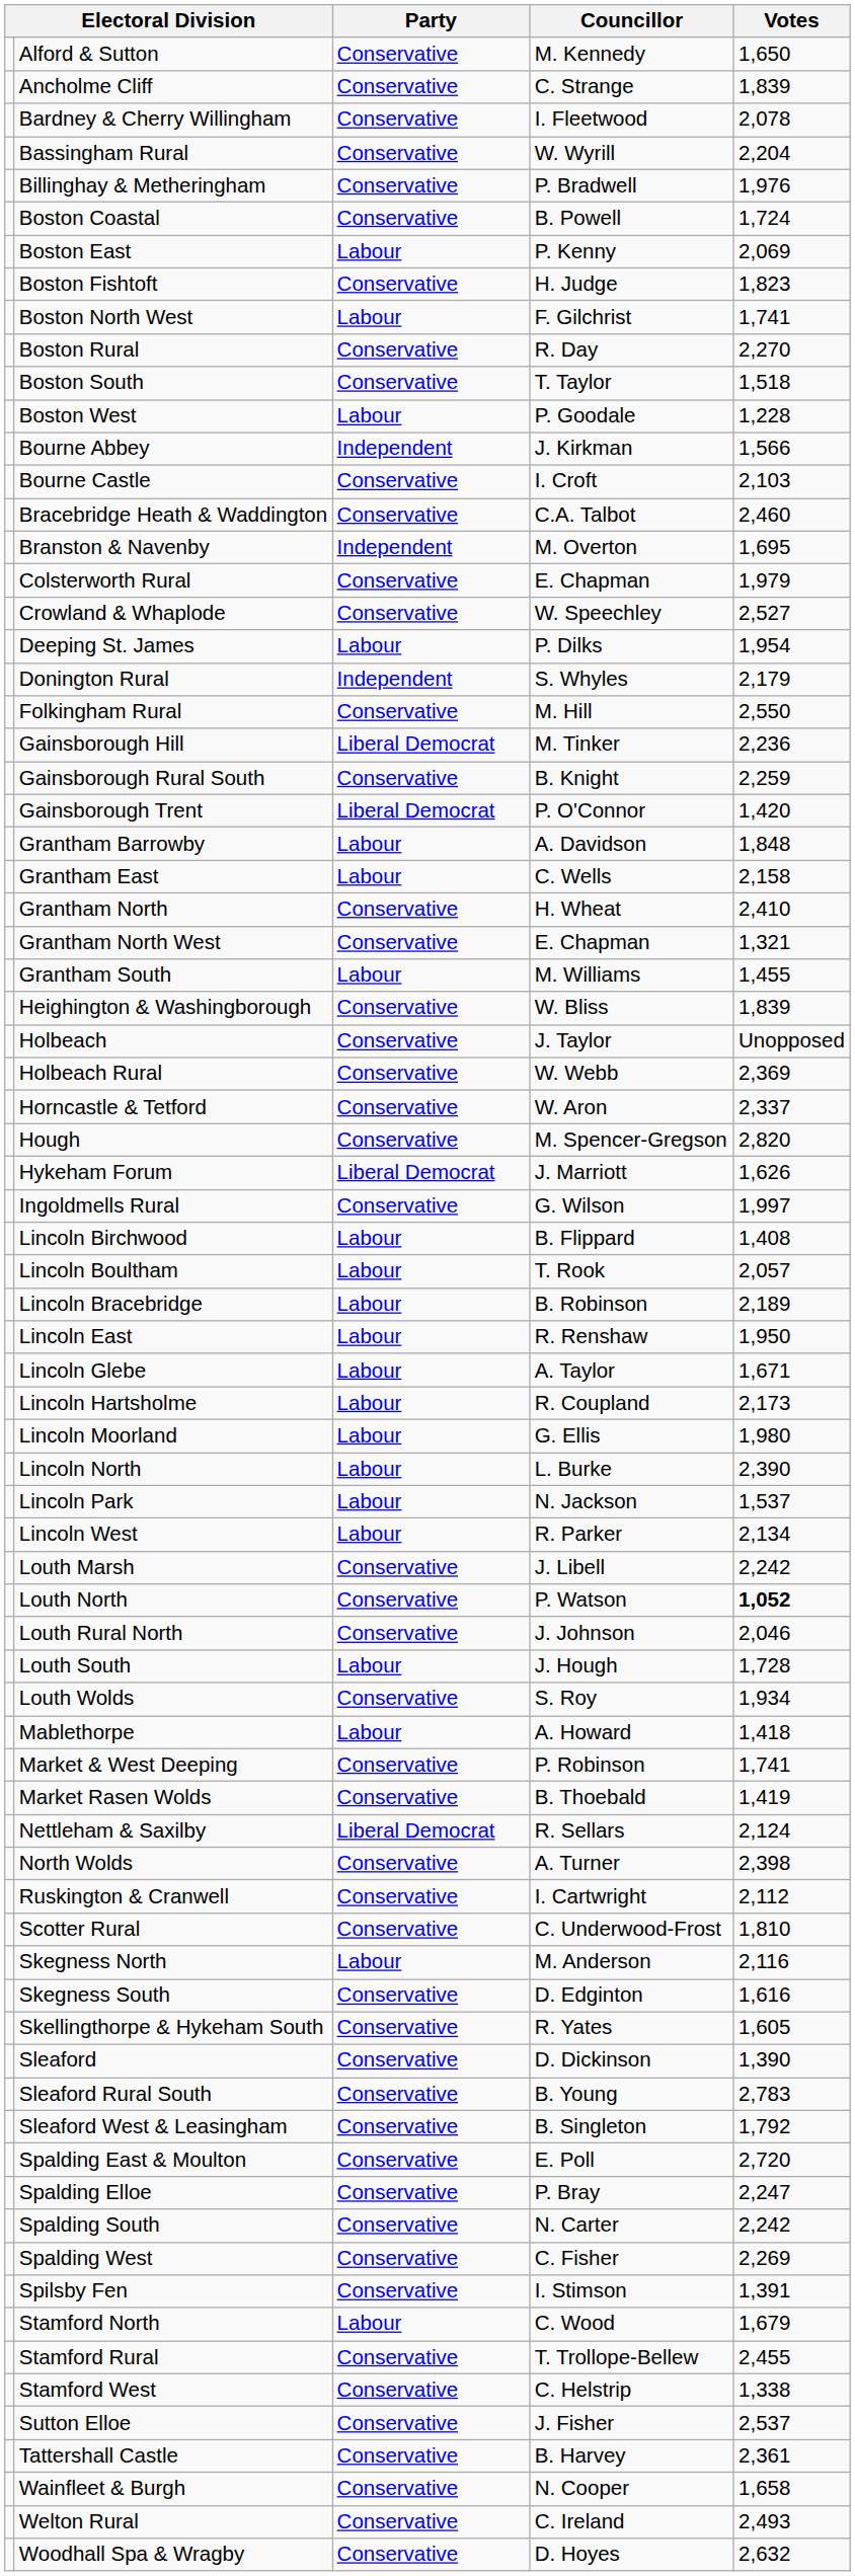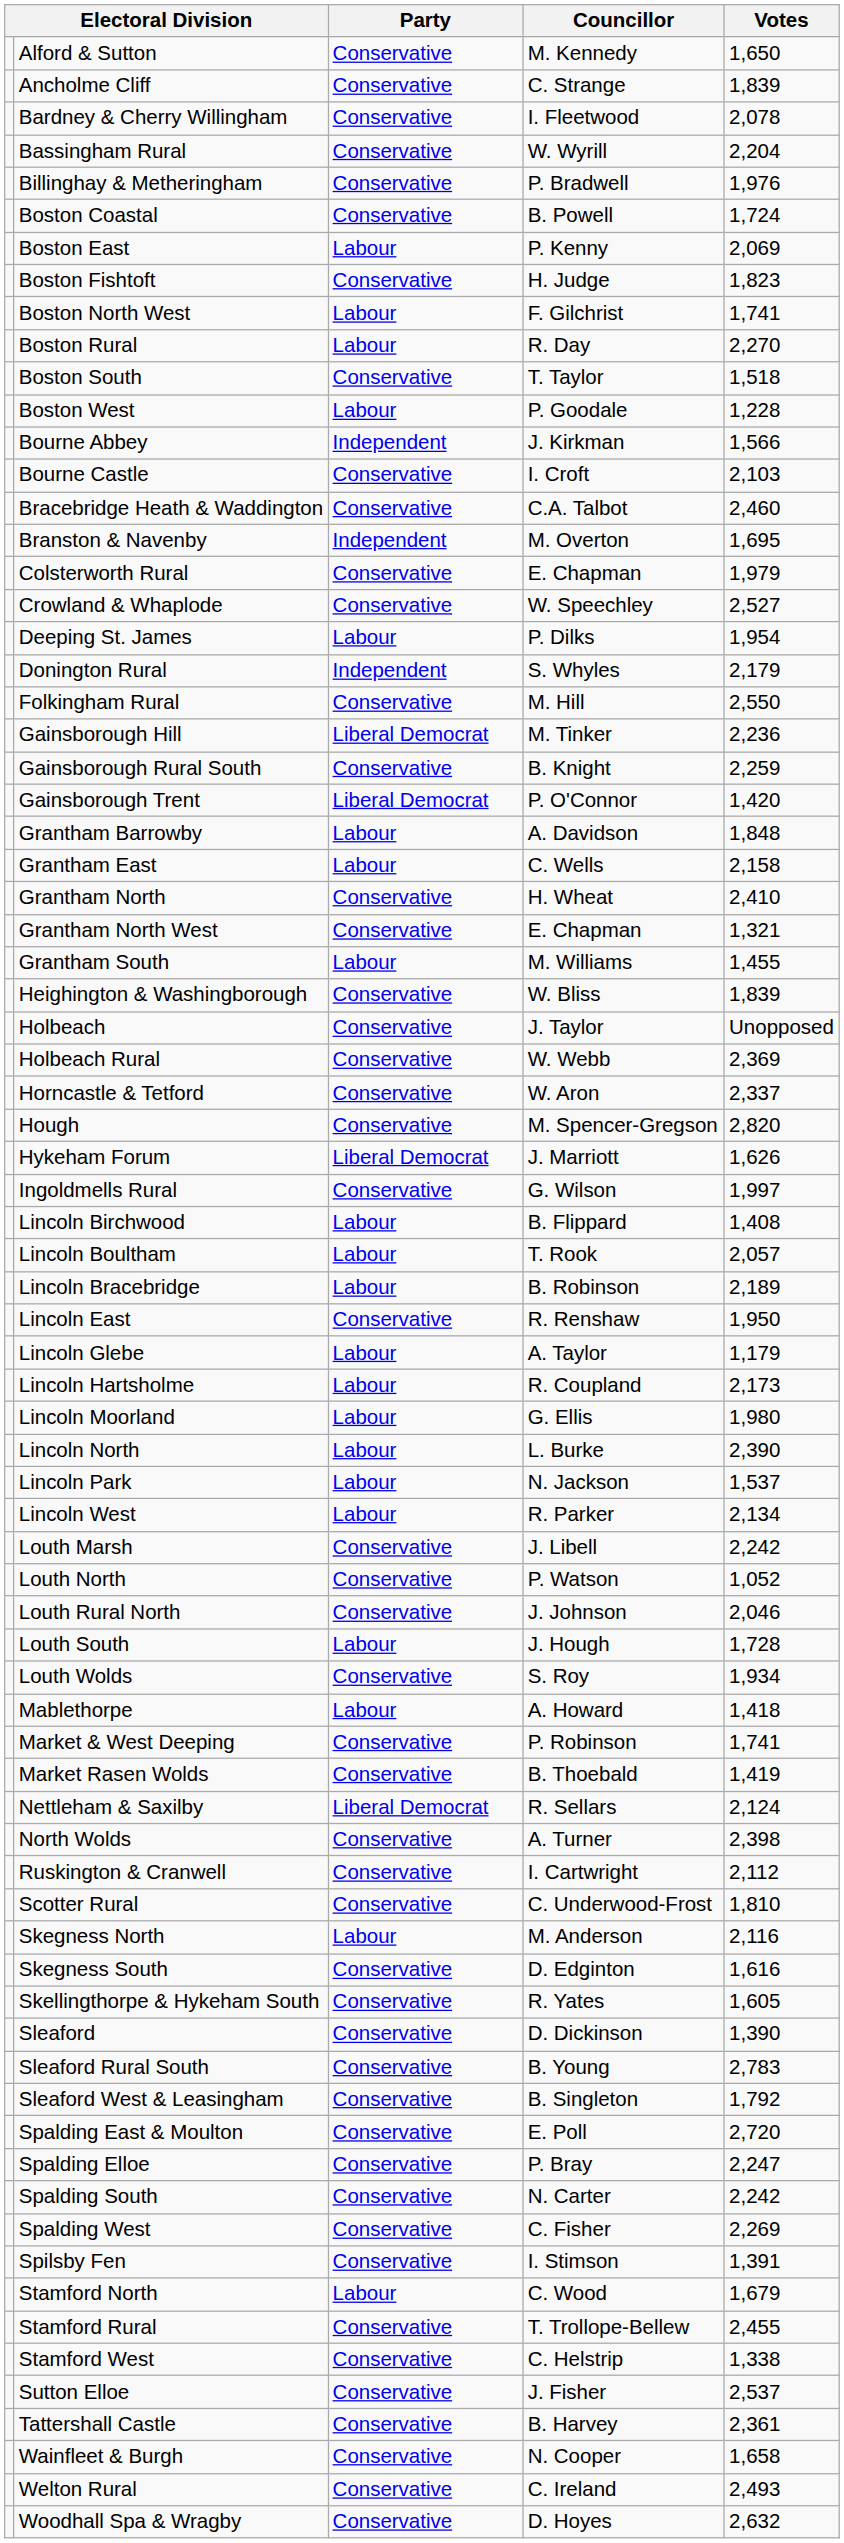Boston Rural | Party: Conservative -> Labour
Lincoln East | Party: Labour -> Conservative
Lincoln Glebe | Votes: 1,671 -> 1,179
Louth North | Votes: bold -> normal
